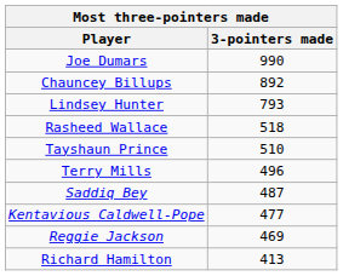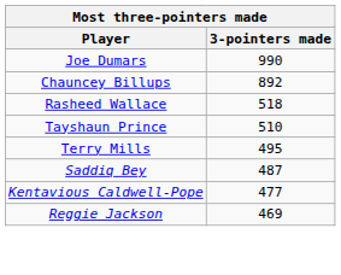- row: Lindsey Hunter | 793
Terry Mills | 3-pointers made: 496 -> 495
- row: Richard Hamilton | 413
